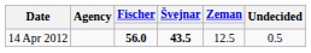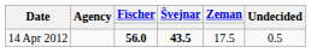14 Apr 2012 | Zeman: 12.5 -> 17.5
